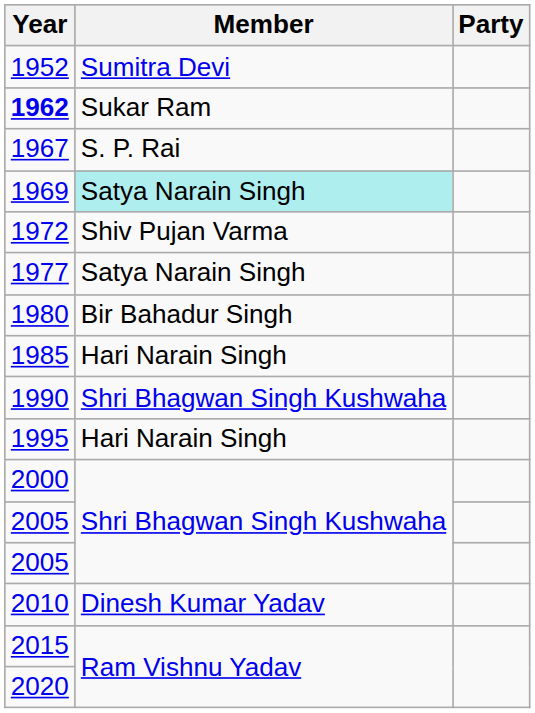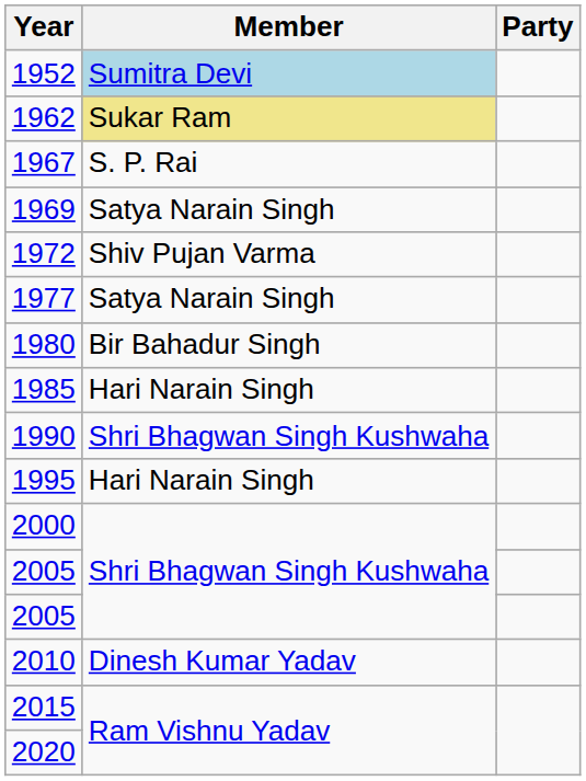1952 | Member: no background -> lightblue background
1962 | Year: bold -> normal
1962 | Member: no background -> khaki background
1969 | Member: paleturquoise background -> no background
